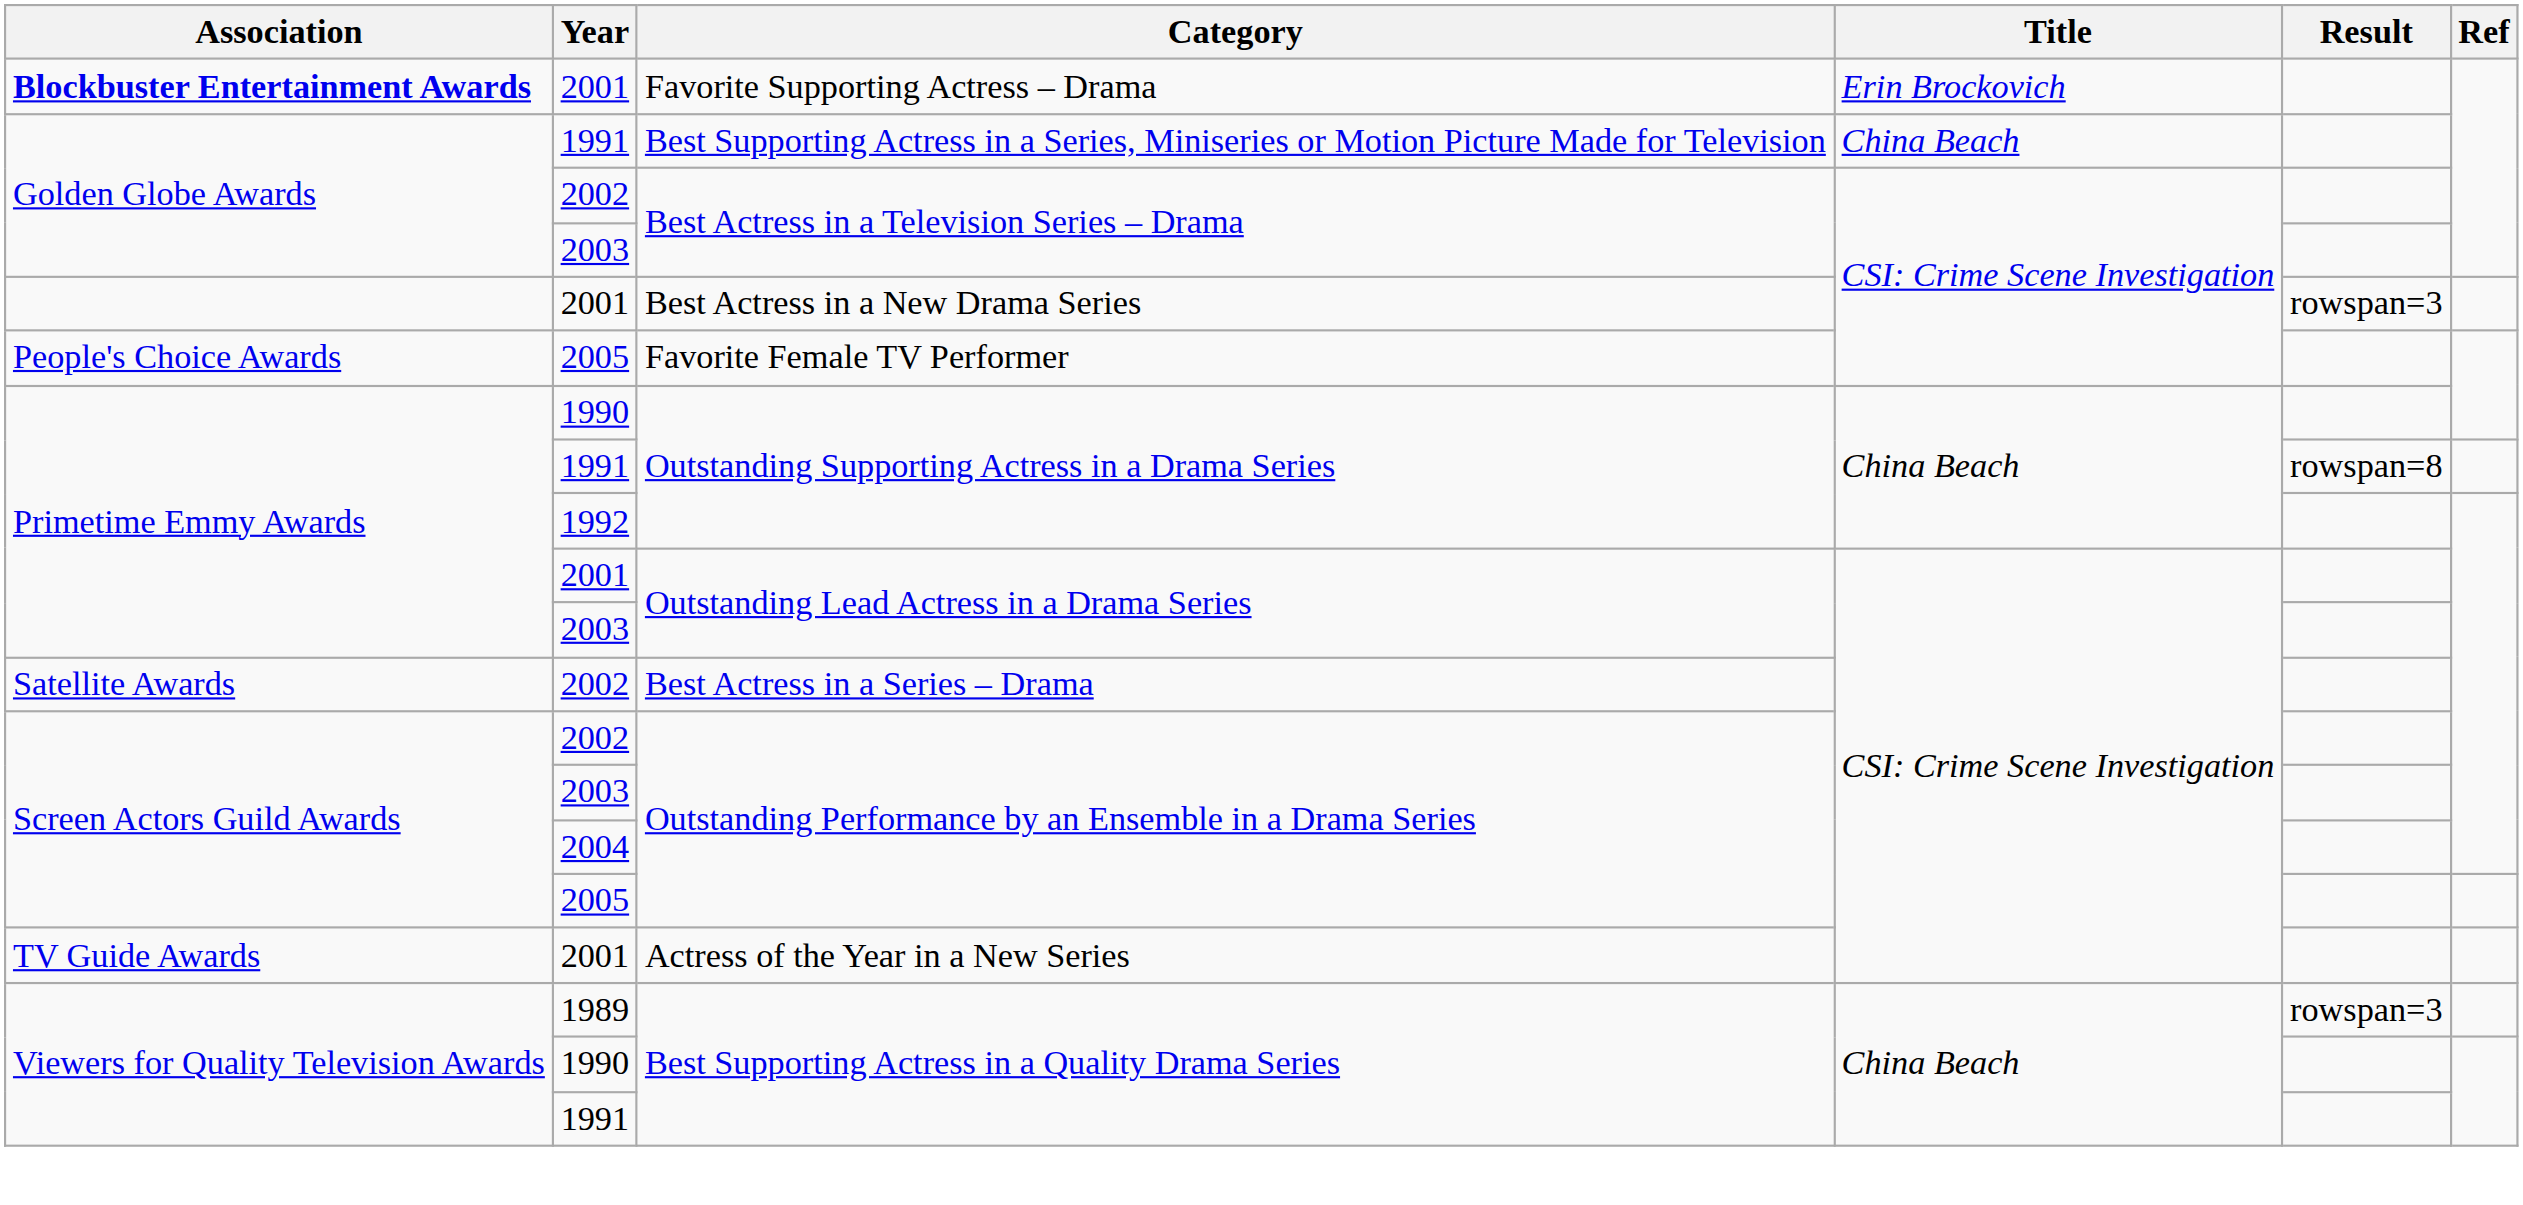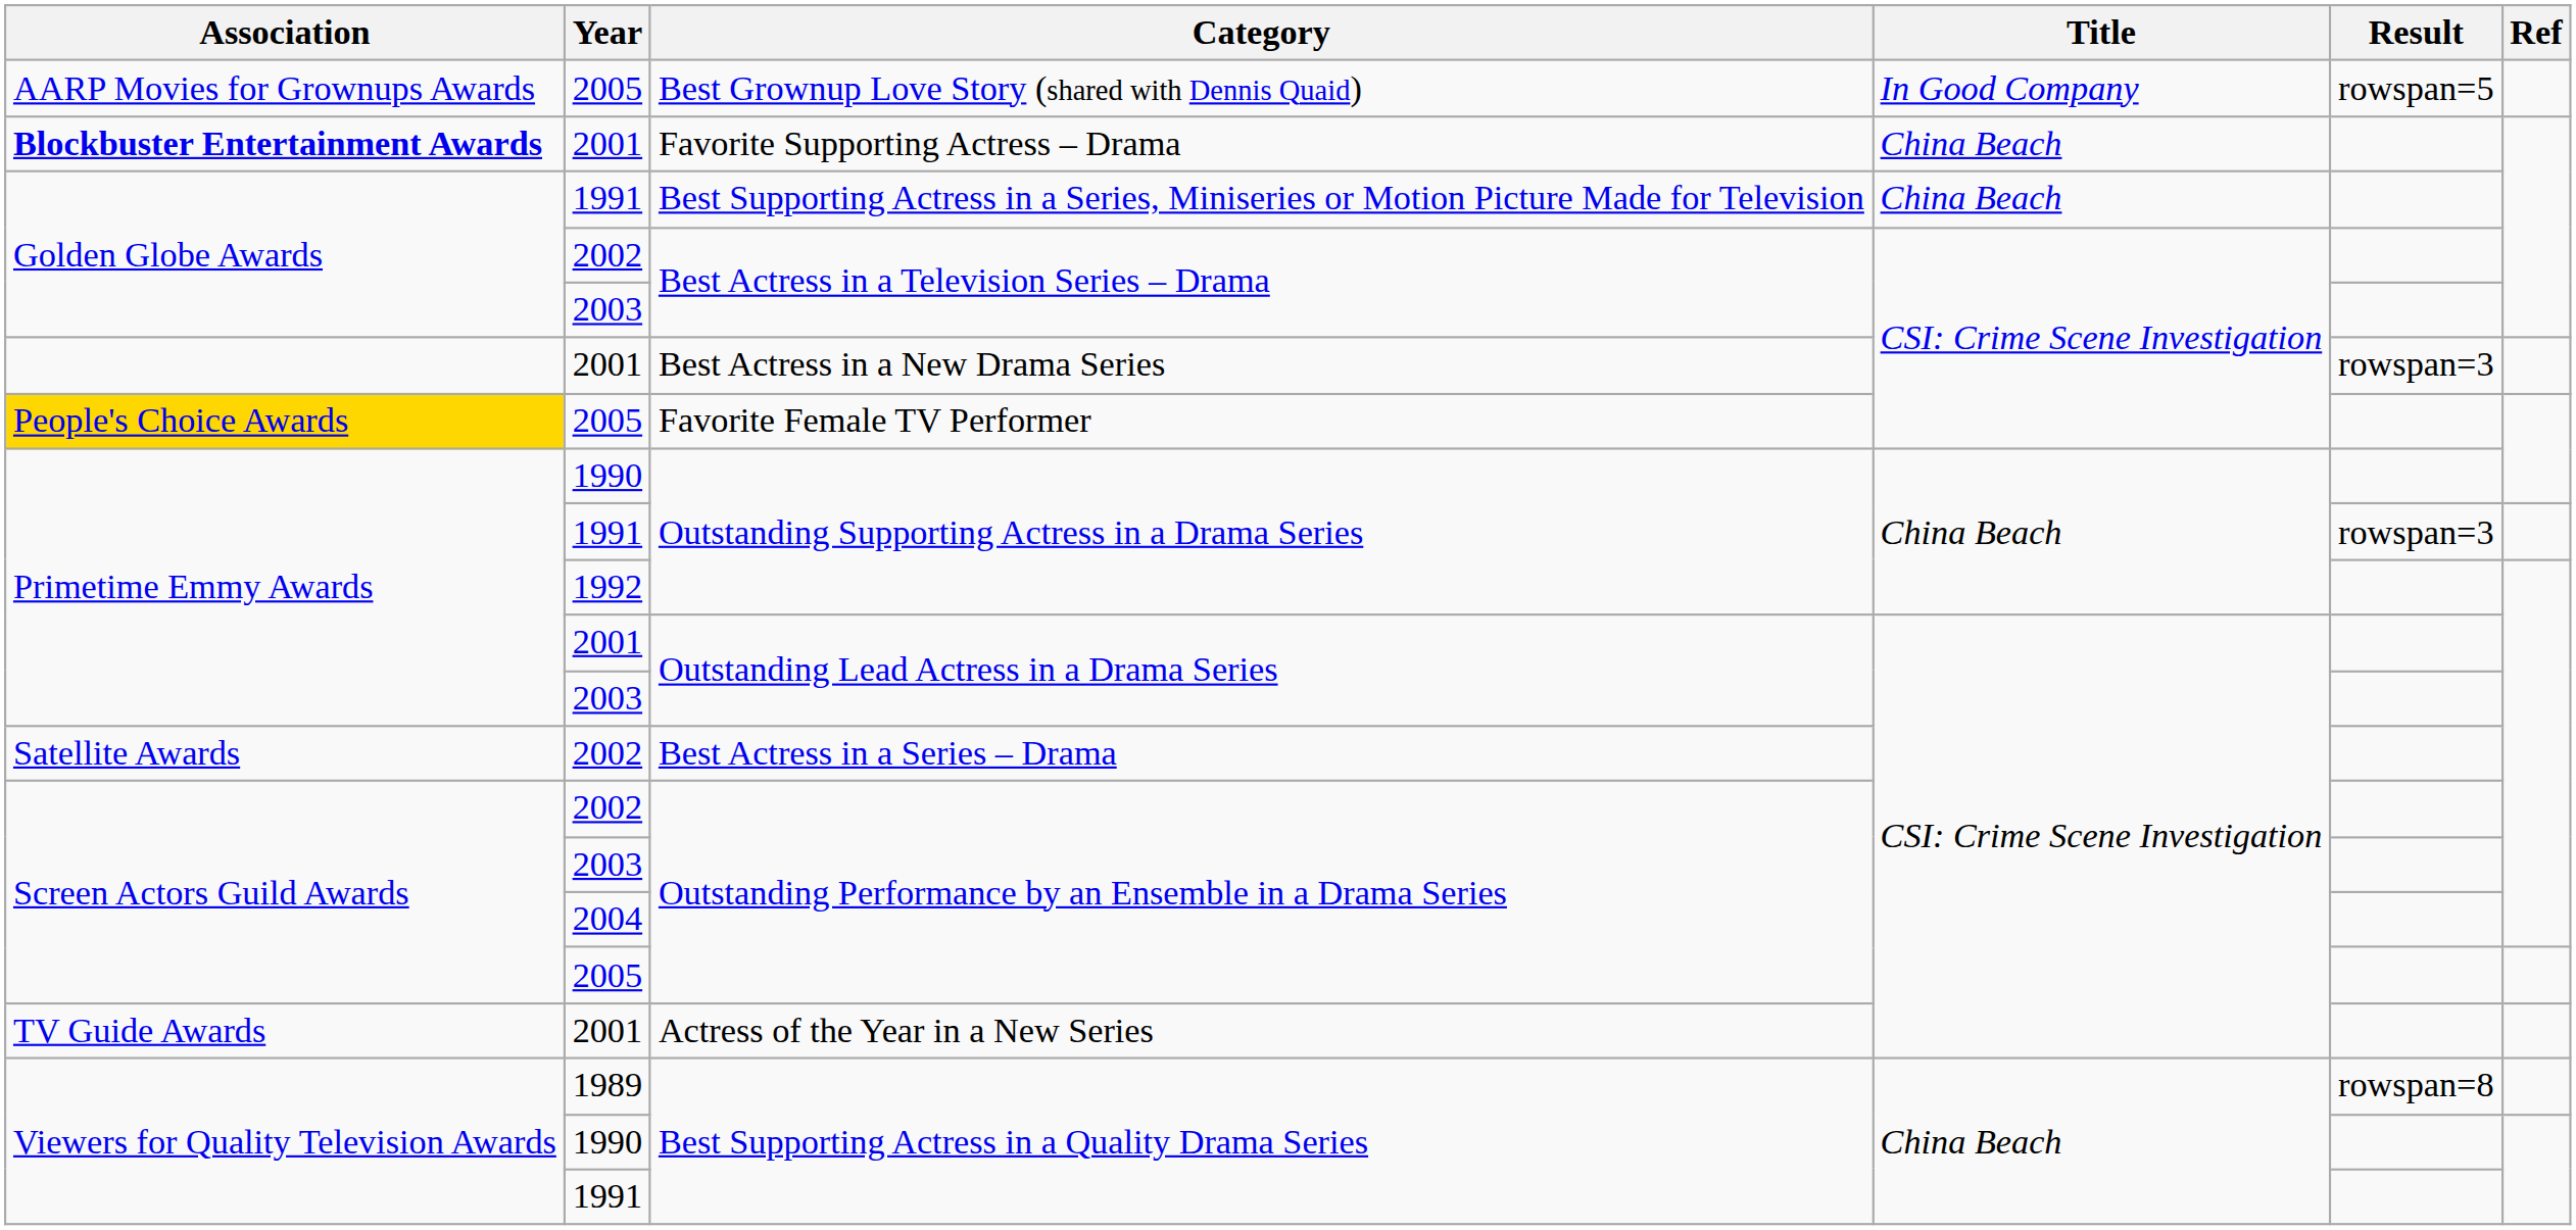+ row: AARP Movies for Grownups Awards | 2005 | Best Grownup Love Story (shared with Dennis Quaid) | In Good Company | rowspan=5
Favorite Supporting Actress – Drama | Title: Erin Brockovich -> China Beach
Favorite Female TV Performer | Association: no background -> gold background
1991 / Outstanding Supporting Actress in a Drama Series | Result: rowspan=8 -> rowspan=3
1989 / Best Supporting Actress in a Quality Drama Series | Result: rowspan=3 -> rowspan=8
